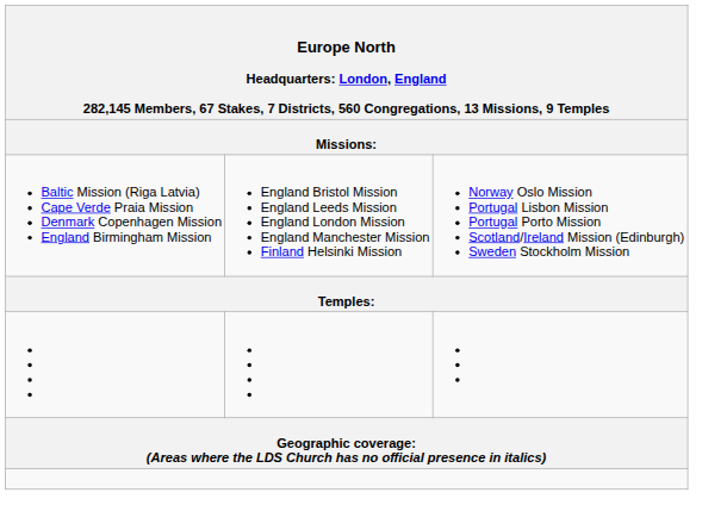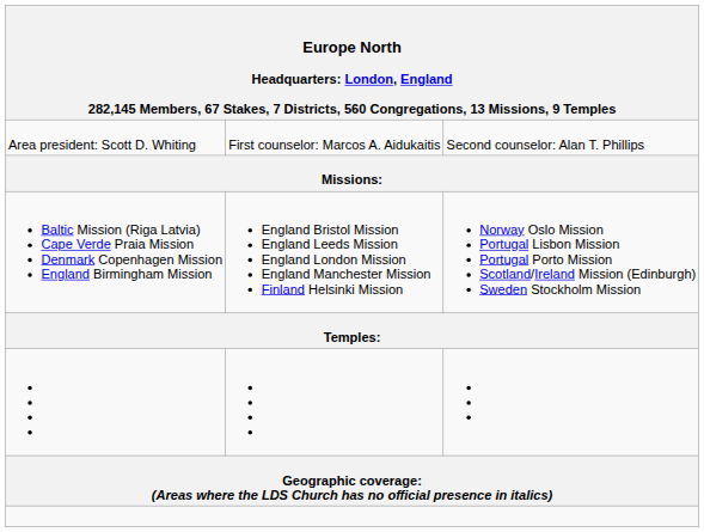+ row: Area president: Scott D. Whiting | First counselor: Marcos A. Aidukaitis | Second counselor: Alan T. Phillips
